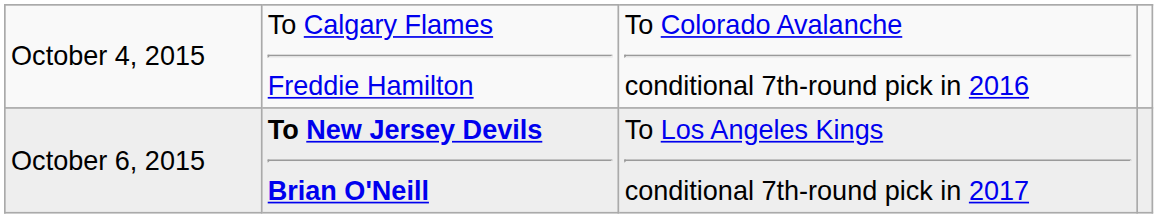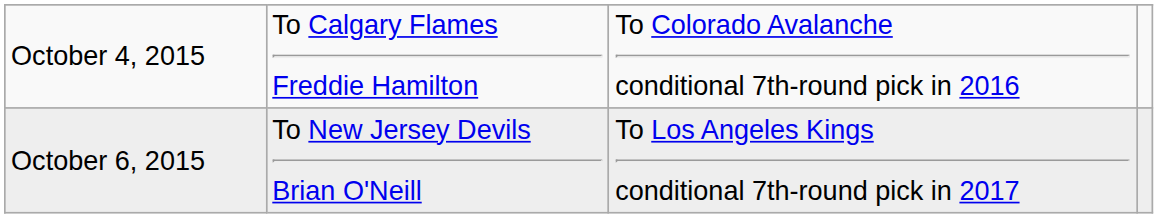October 6, 2015 | column 2: bold -> normal
